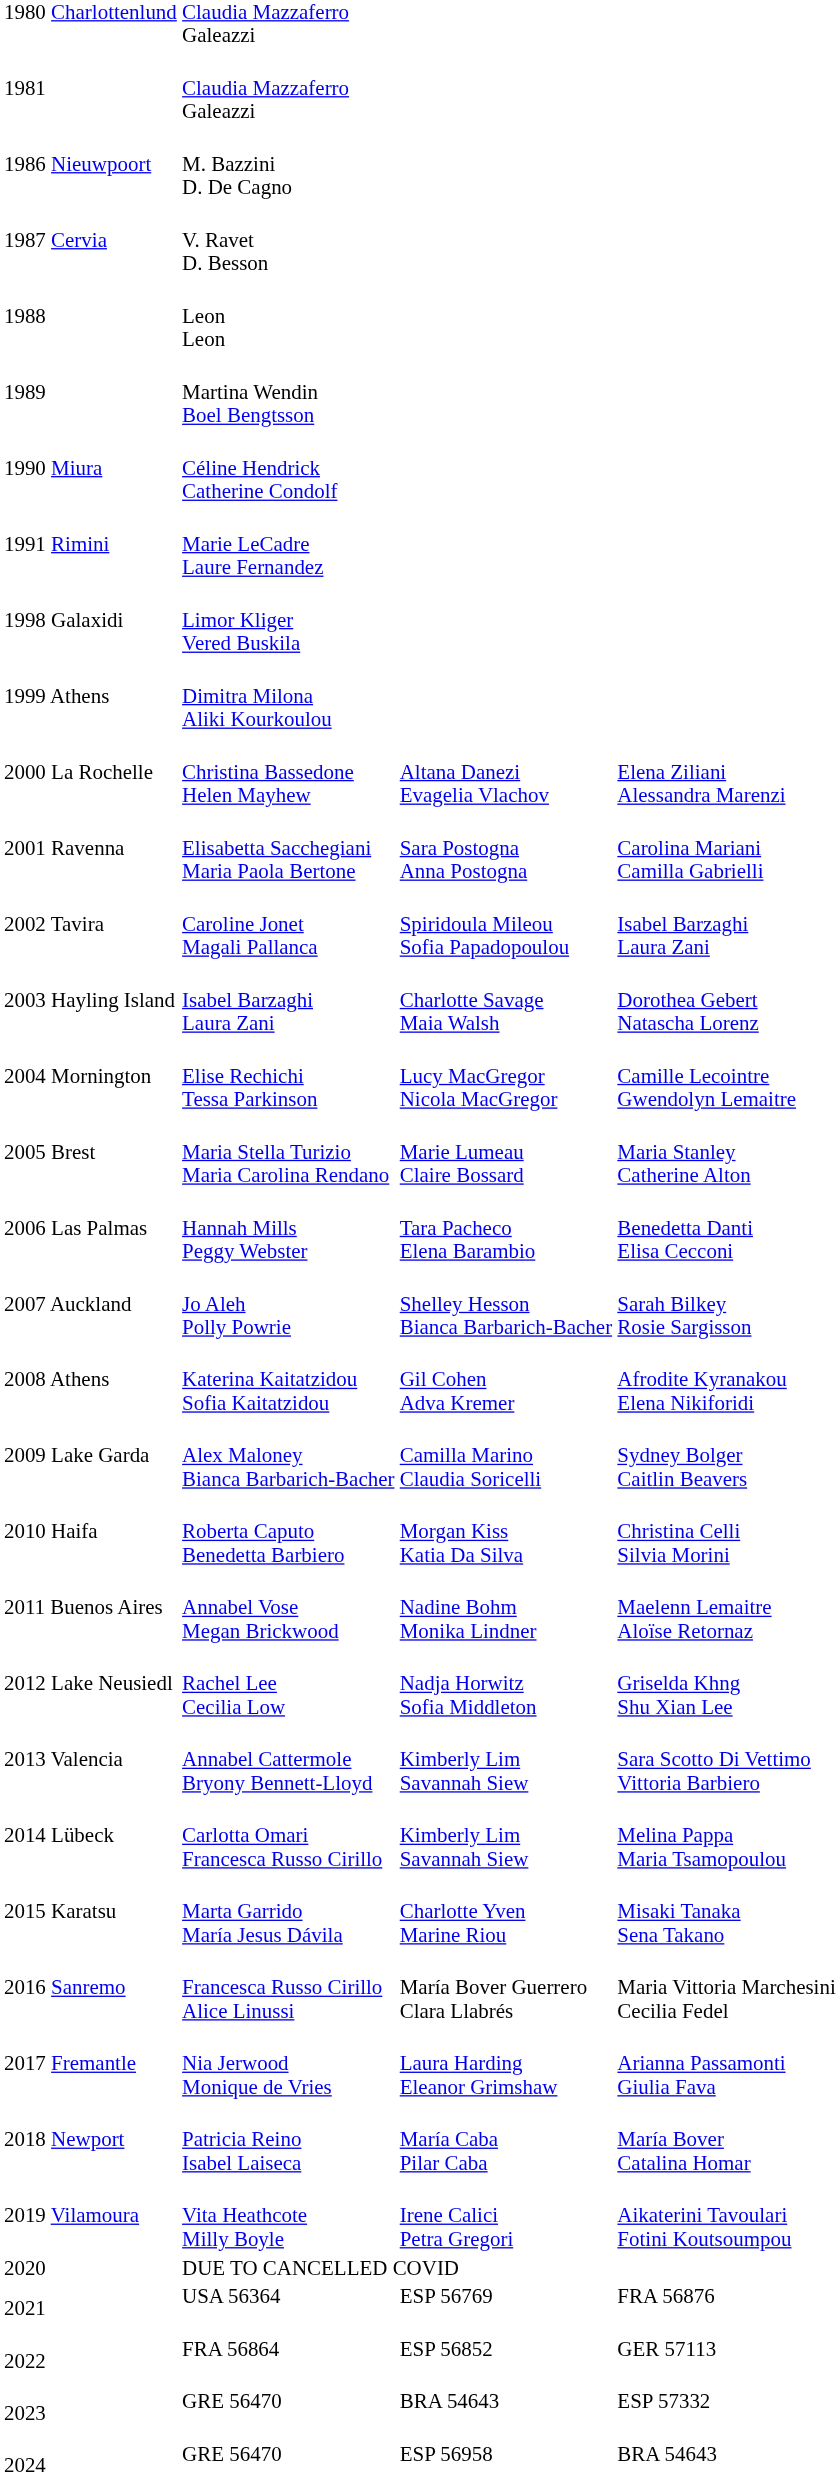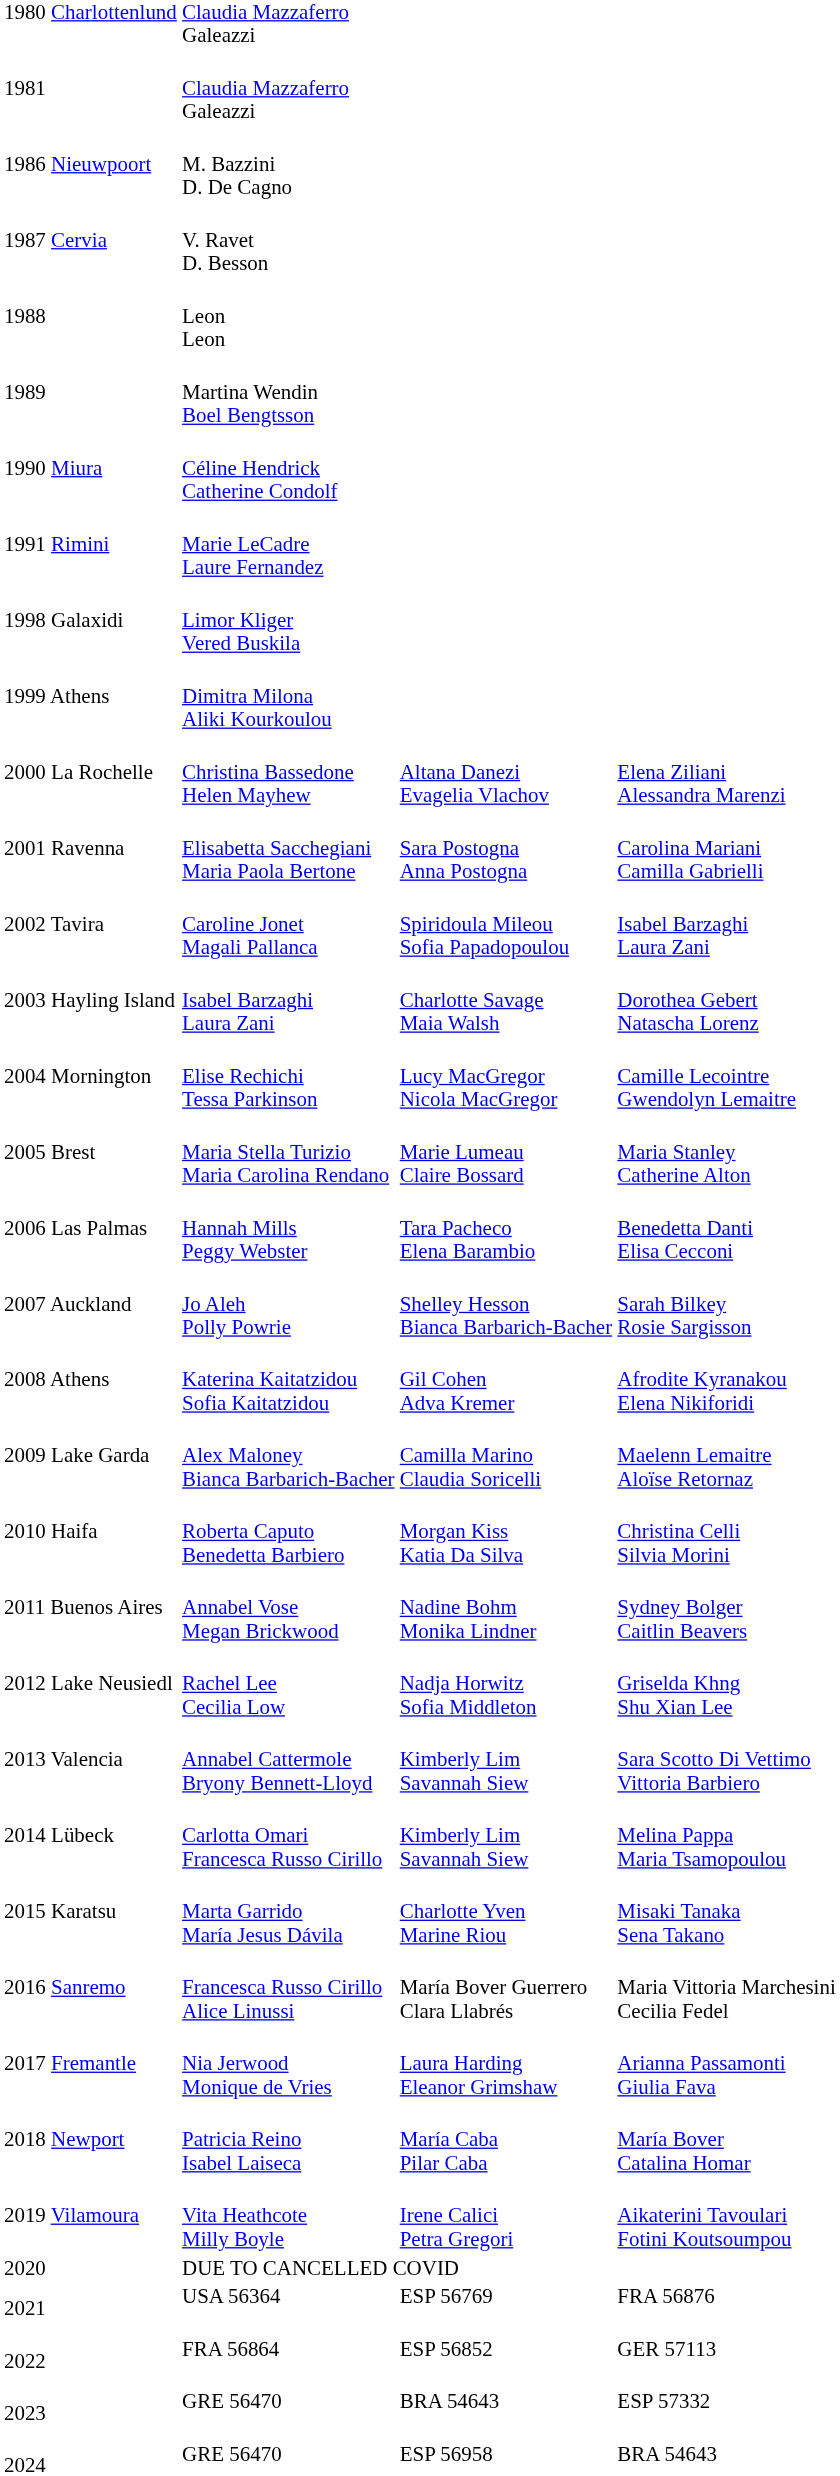2009 Lake Garda | column 4: Sydney Bolger Caitlin Beavers -> Maelenn Lemaitre Aloïse Retornaz
2011 Buenos Aires | column 4: Maelenn Lemaitre Aloïse Retornaz -> Sydney Bolger Caitlin Beavers
